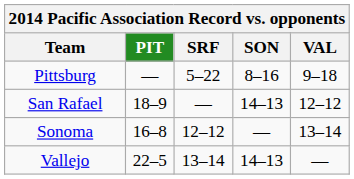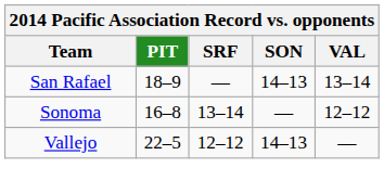- row: Pittsburg | — | 5–22 | 8–16 | 9–18
San Rafael | VAL: 12–12 -> 13–14
Sonoma | SRF: 12–12 -> 13–14
Sonoma | VAL: 13–14 -> 12–12
Vallejo | SRF: 13–14 -> 12–12
